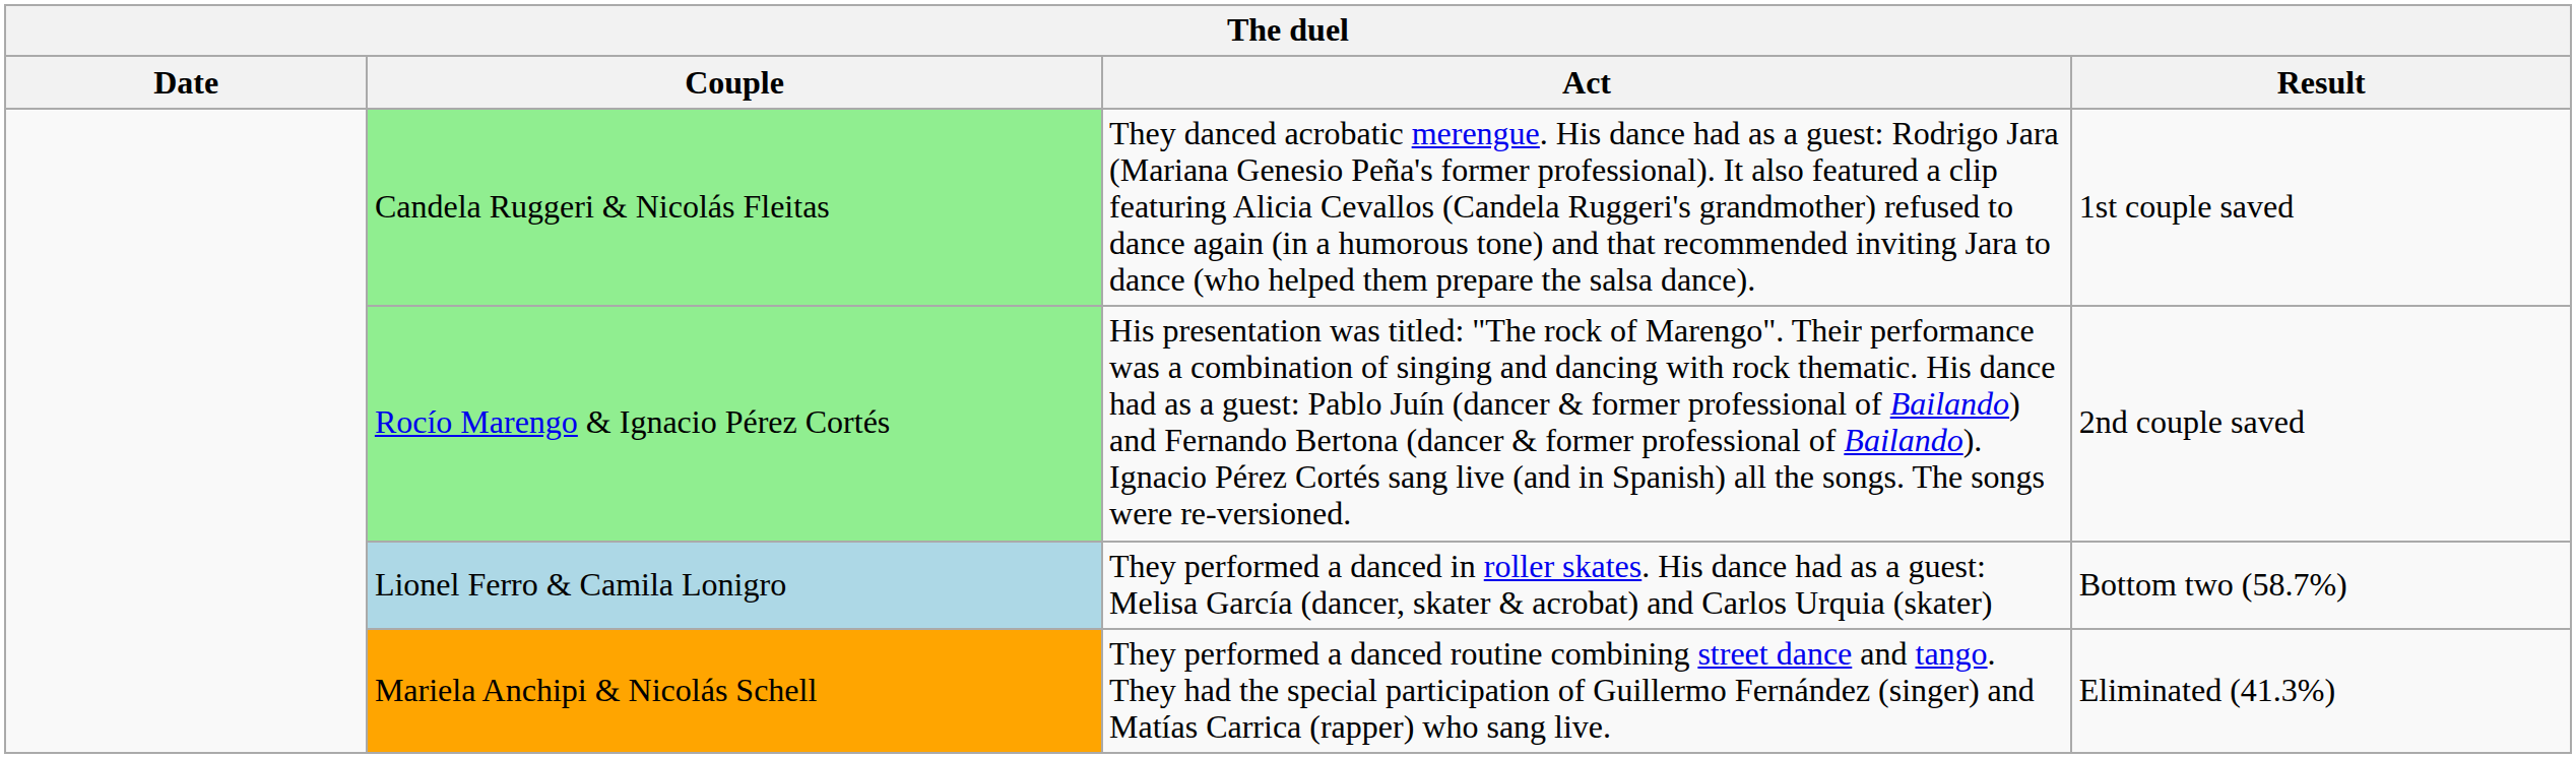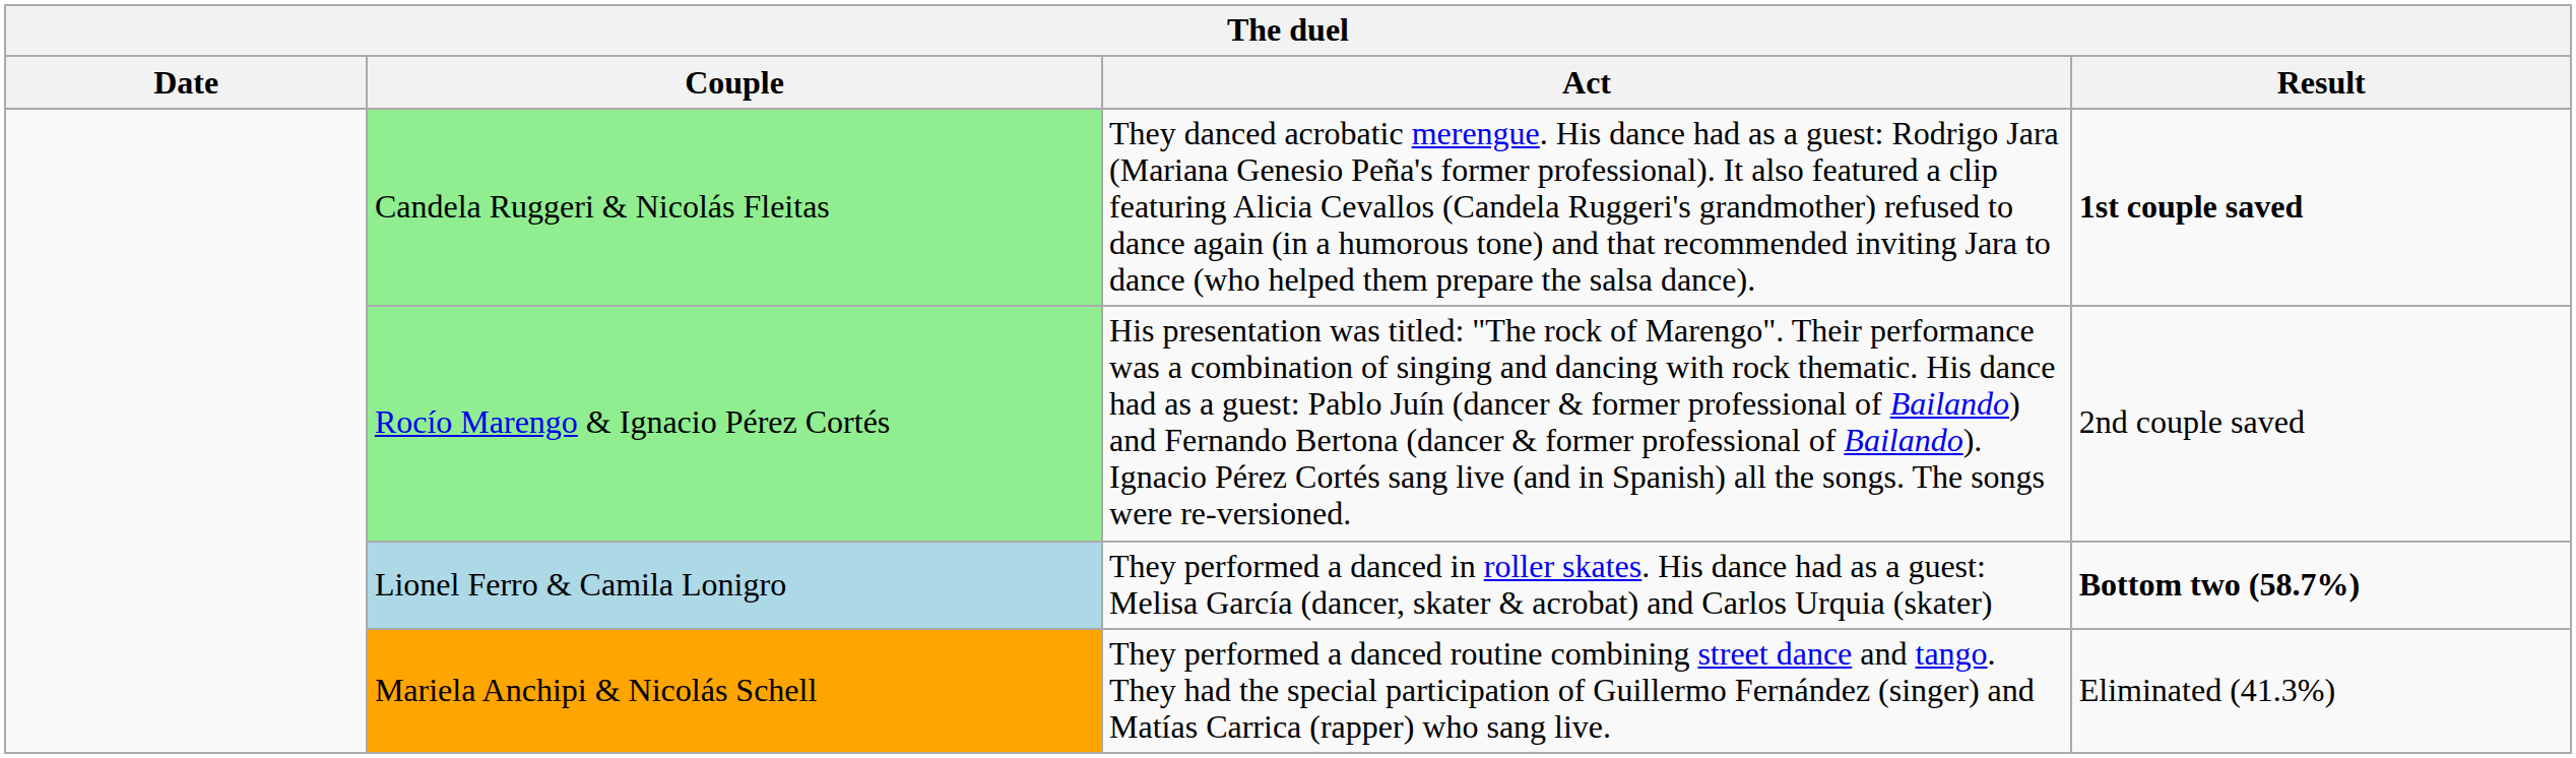Candela Ruggeri & Nicolás Fleitas | Result: normal -> bold
Lionel Ferro & Camila Lonigro | Result: normal -> bold
